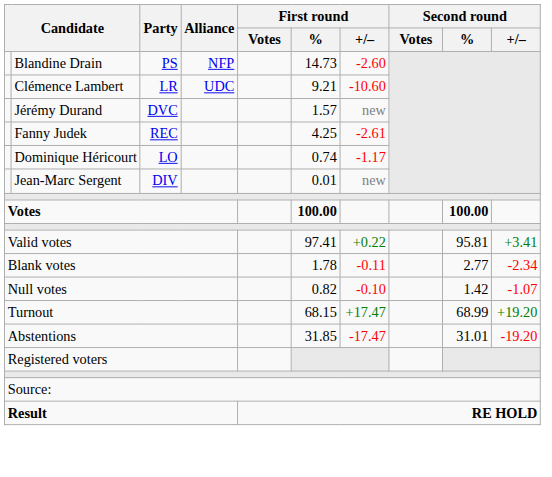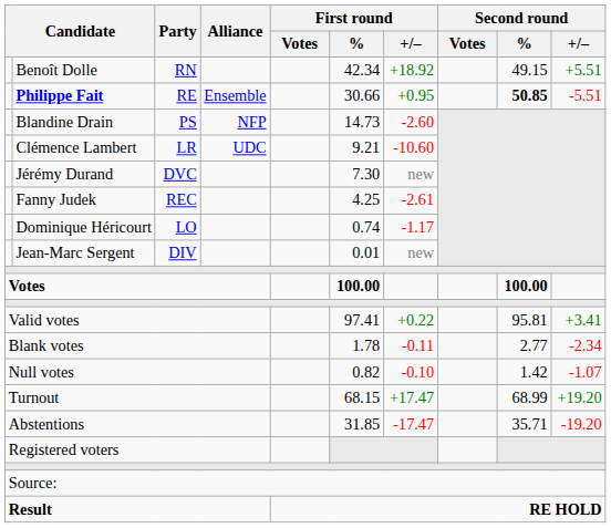+ row: Benoît Dolle | RN | 42.34 | +18.92 | 49.15 | +5.51
+ row: Philippe Fait | RE | Ensemble | 30.66 | +0.95 | 50.85 | -5.51
Jérémy Durand | First round / %: 1.57 -> 7.30
Abstentions | Second round / %: 31.01 -> 35.71
